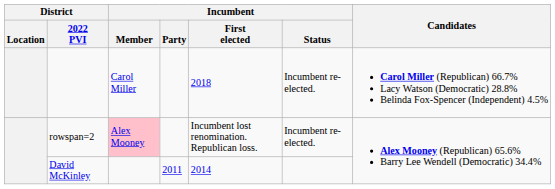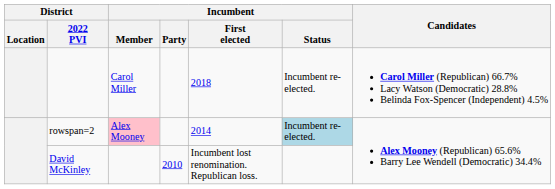rowspan=2 | Incumbent / First elected: Incumbent lost renomination. Republican loss. -> 2014
rowspan=2 | Incumbent / Status: no background -> lightblue background
David McKinley | Incumbent / Party: 2011 -> 2010
David McKinley | Incumbent / First elected: 2014 -> Incumbent lost renomination. Republican loss.
